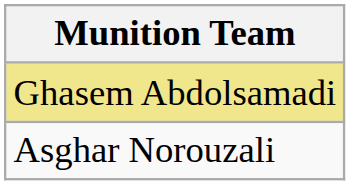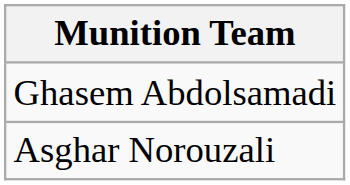row 2 | column 1: khaki background -> no background
